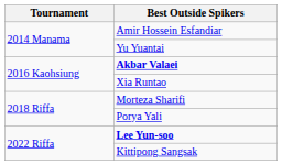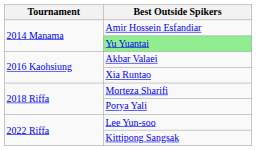Yu Yuantai | Best Outside Spikers: no background -> lightgreen background
Akbar Valaei | Best Outside Spikers: bold -> normal
Lee Yun-soo | Best Outside Spikers: bold -> normal
